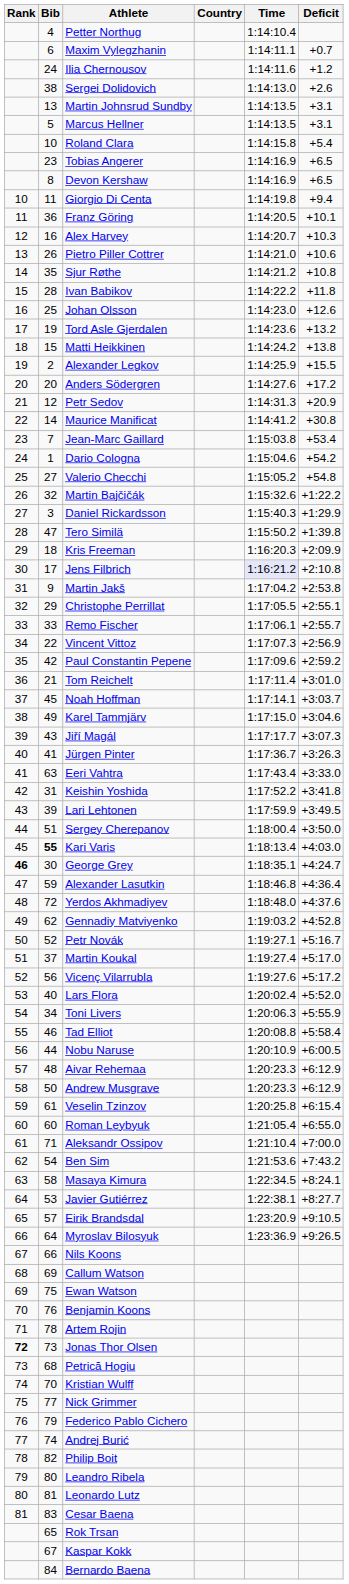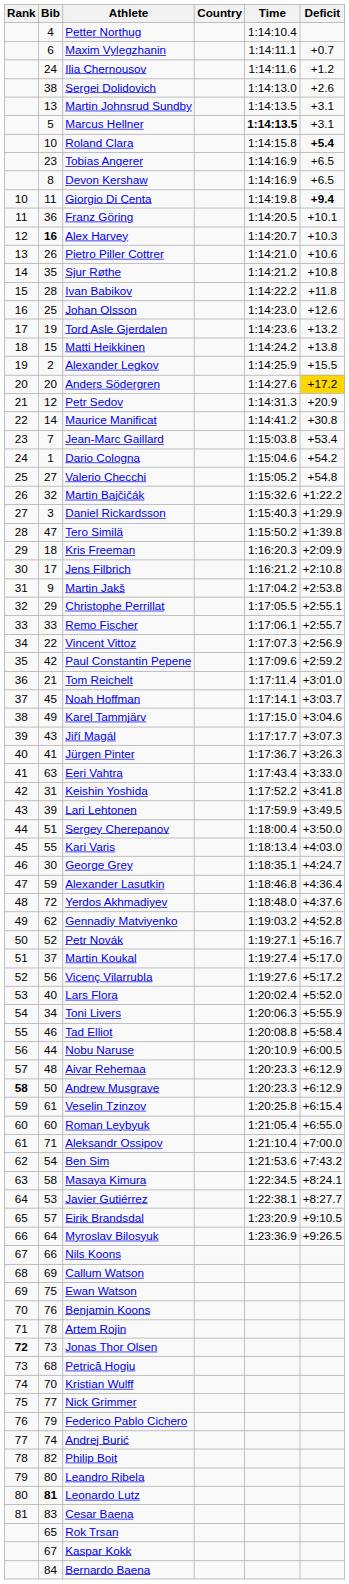Marcus Hellner | Time: normal -> bold
Roland Clara | Deficit: normal -> bold
Giorgio Di Centa | Deficit: normal -> bold
Alex Harvey | Bib: normal -> bold
Anders Södergren | Deficit: no background -> gold background
Jens Filbrich | Time: lavender background -> no background
Kari Varis | Bib: bold -> normal
George Grey | Rank: bold -> normal
Andrew Musgrave | Rank: normal -> bold
Leonardo Lutz | Bib: normal -> bold
